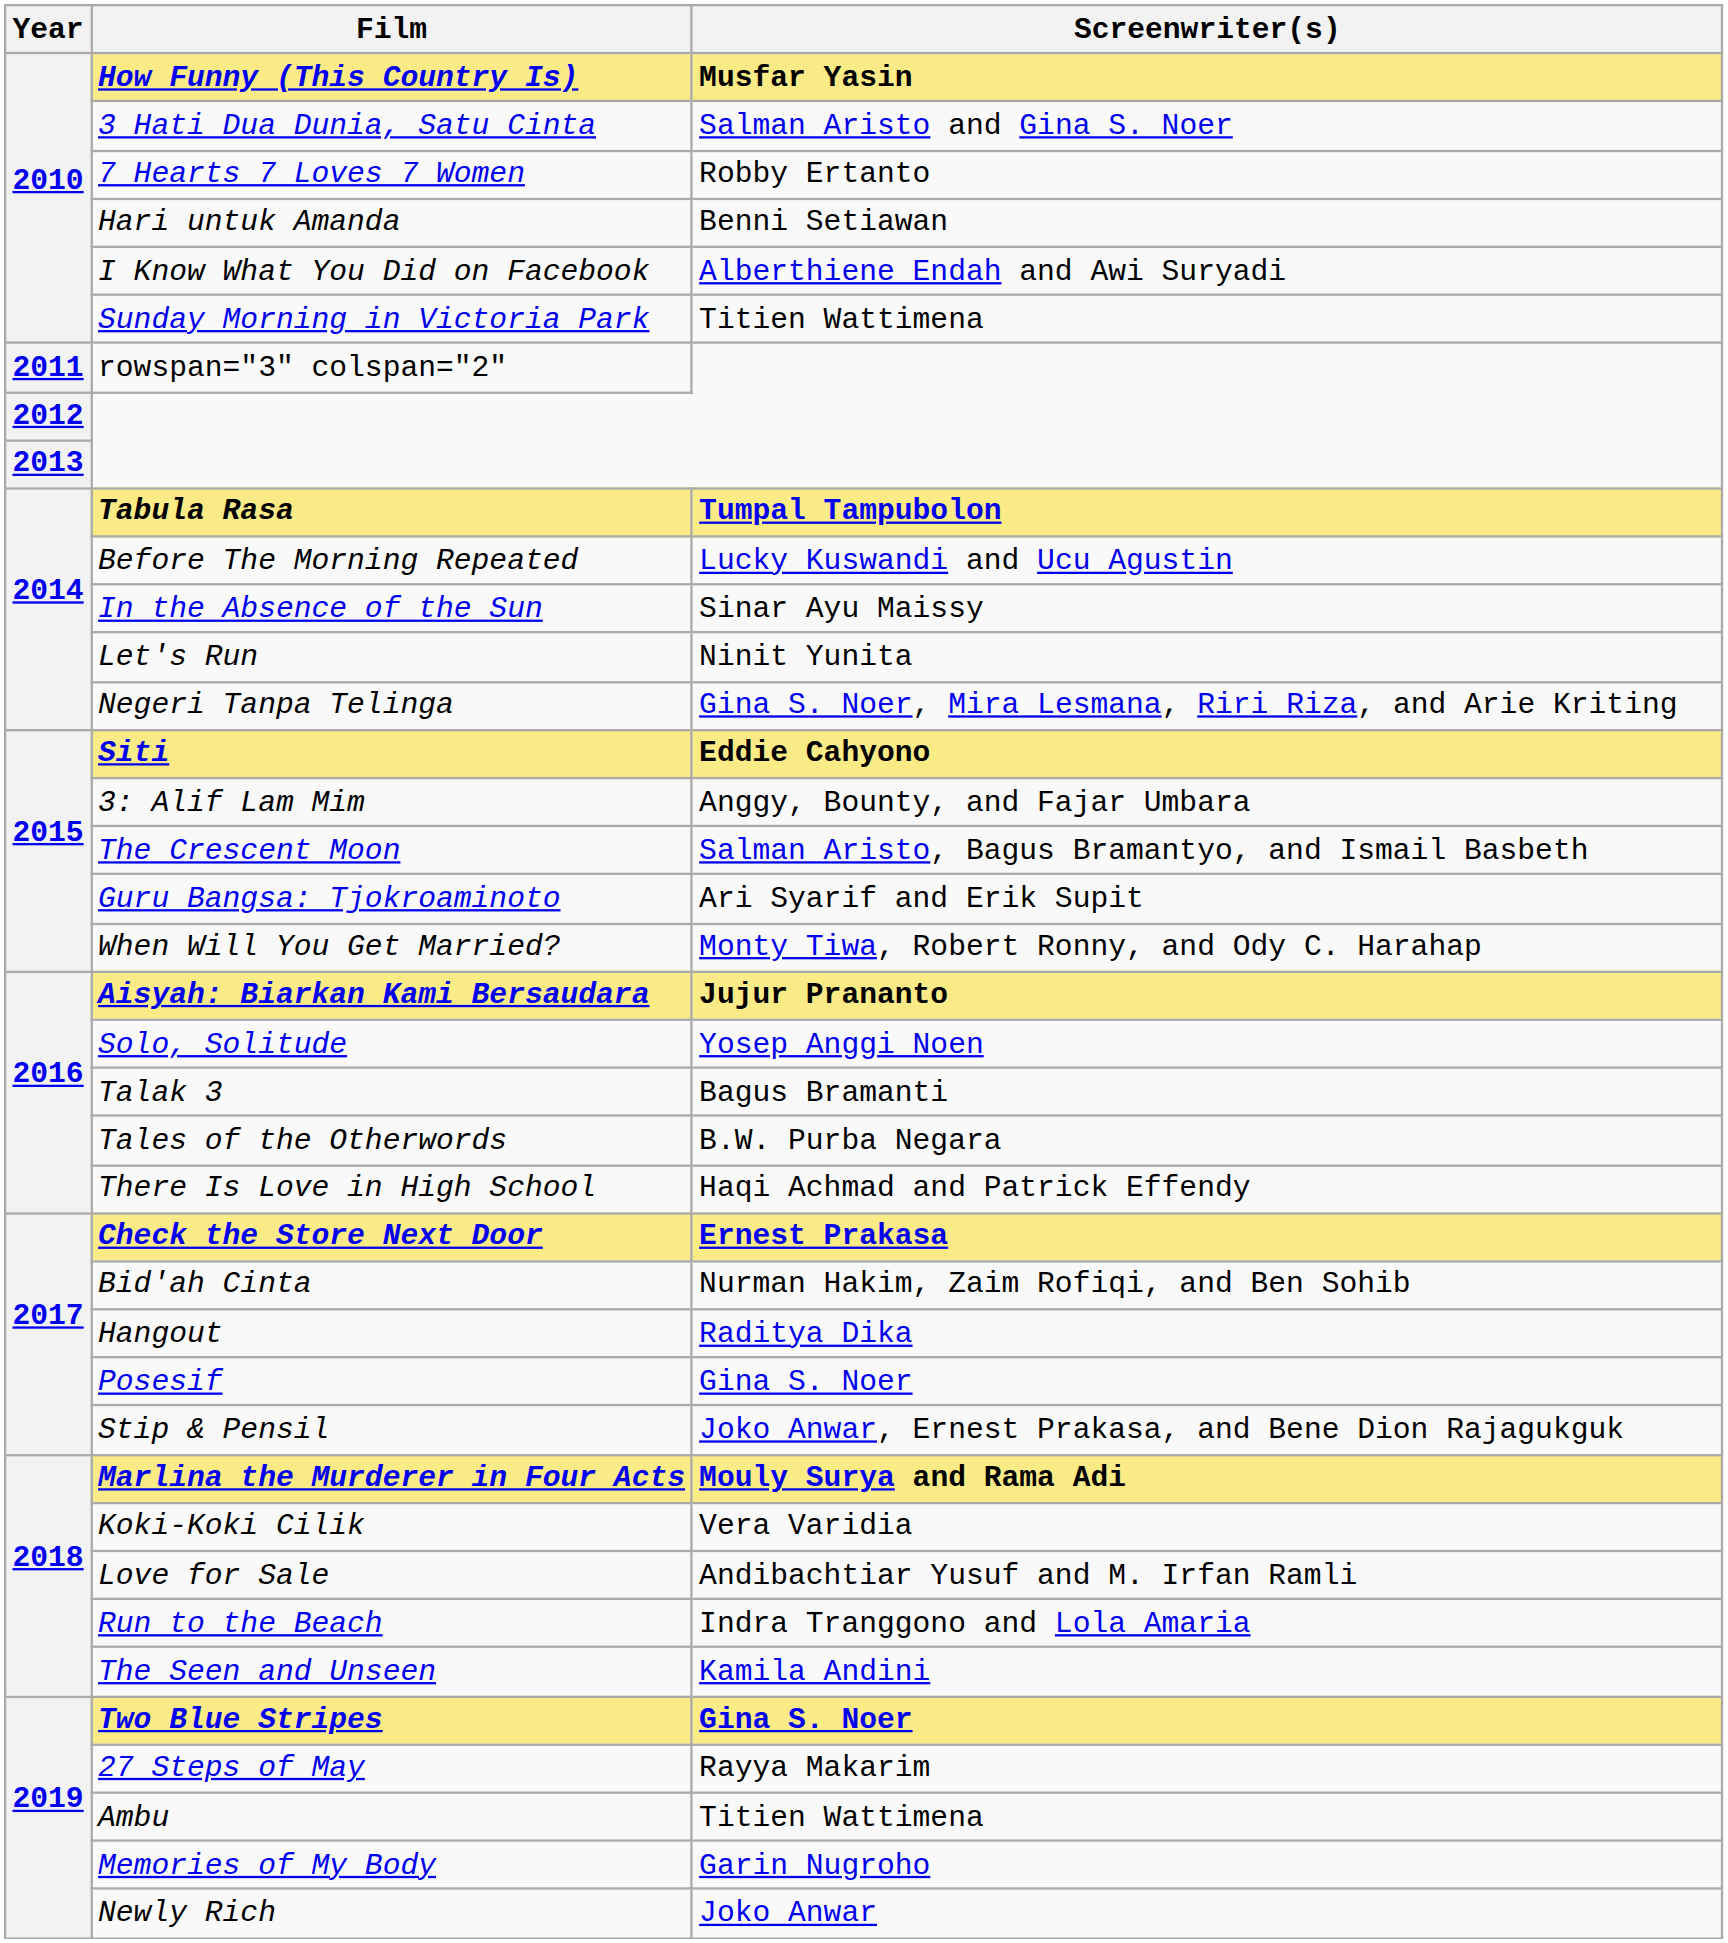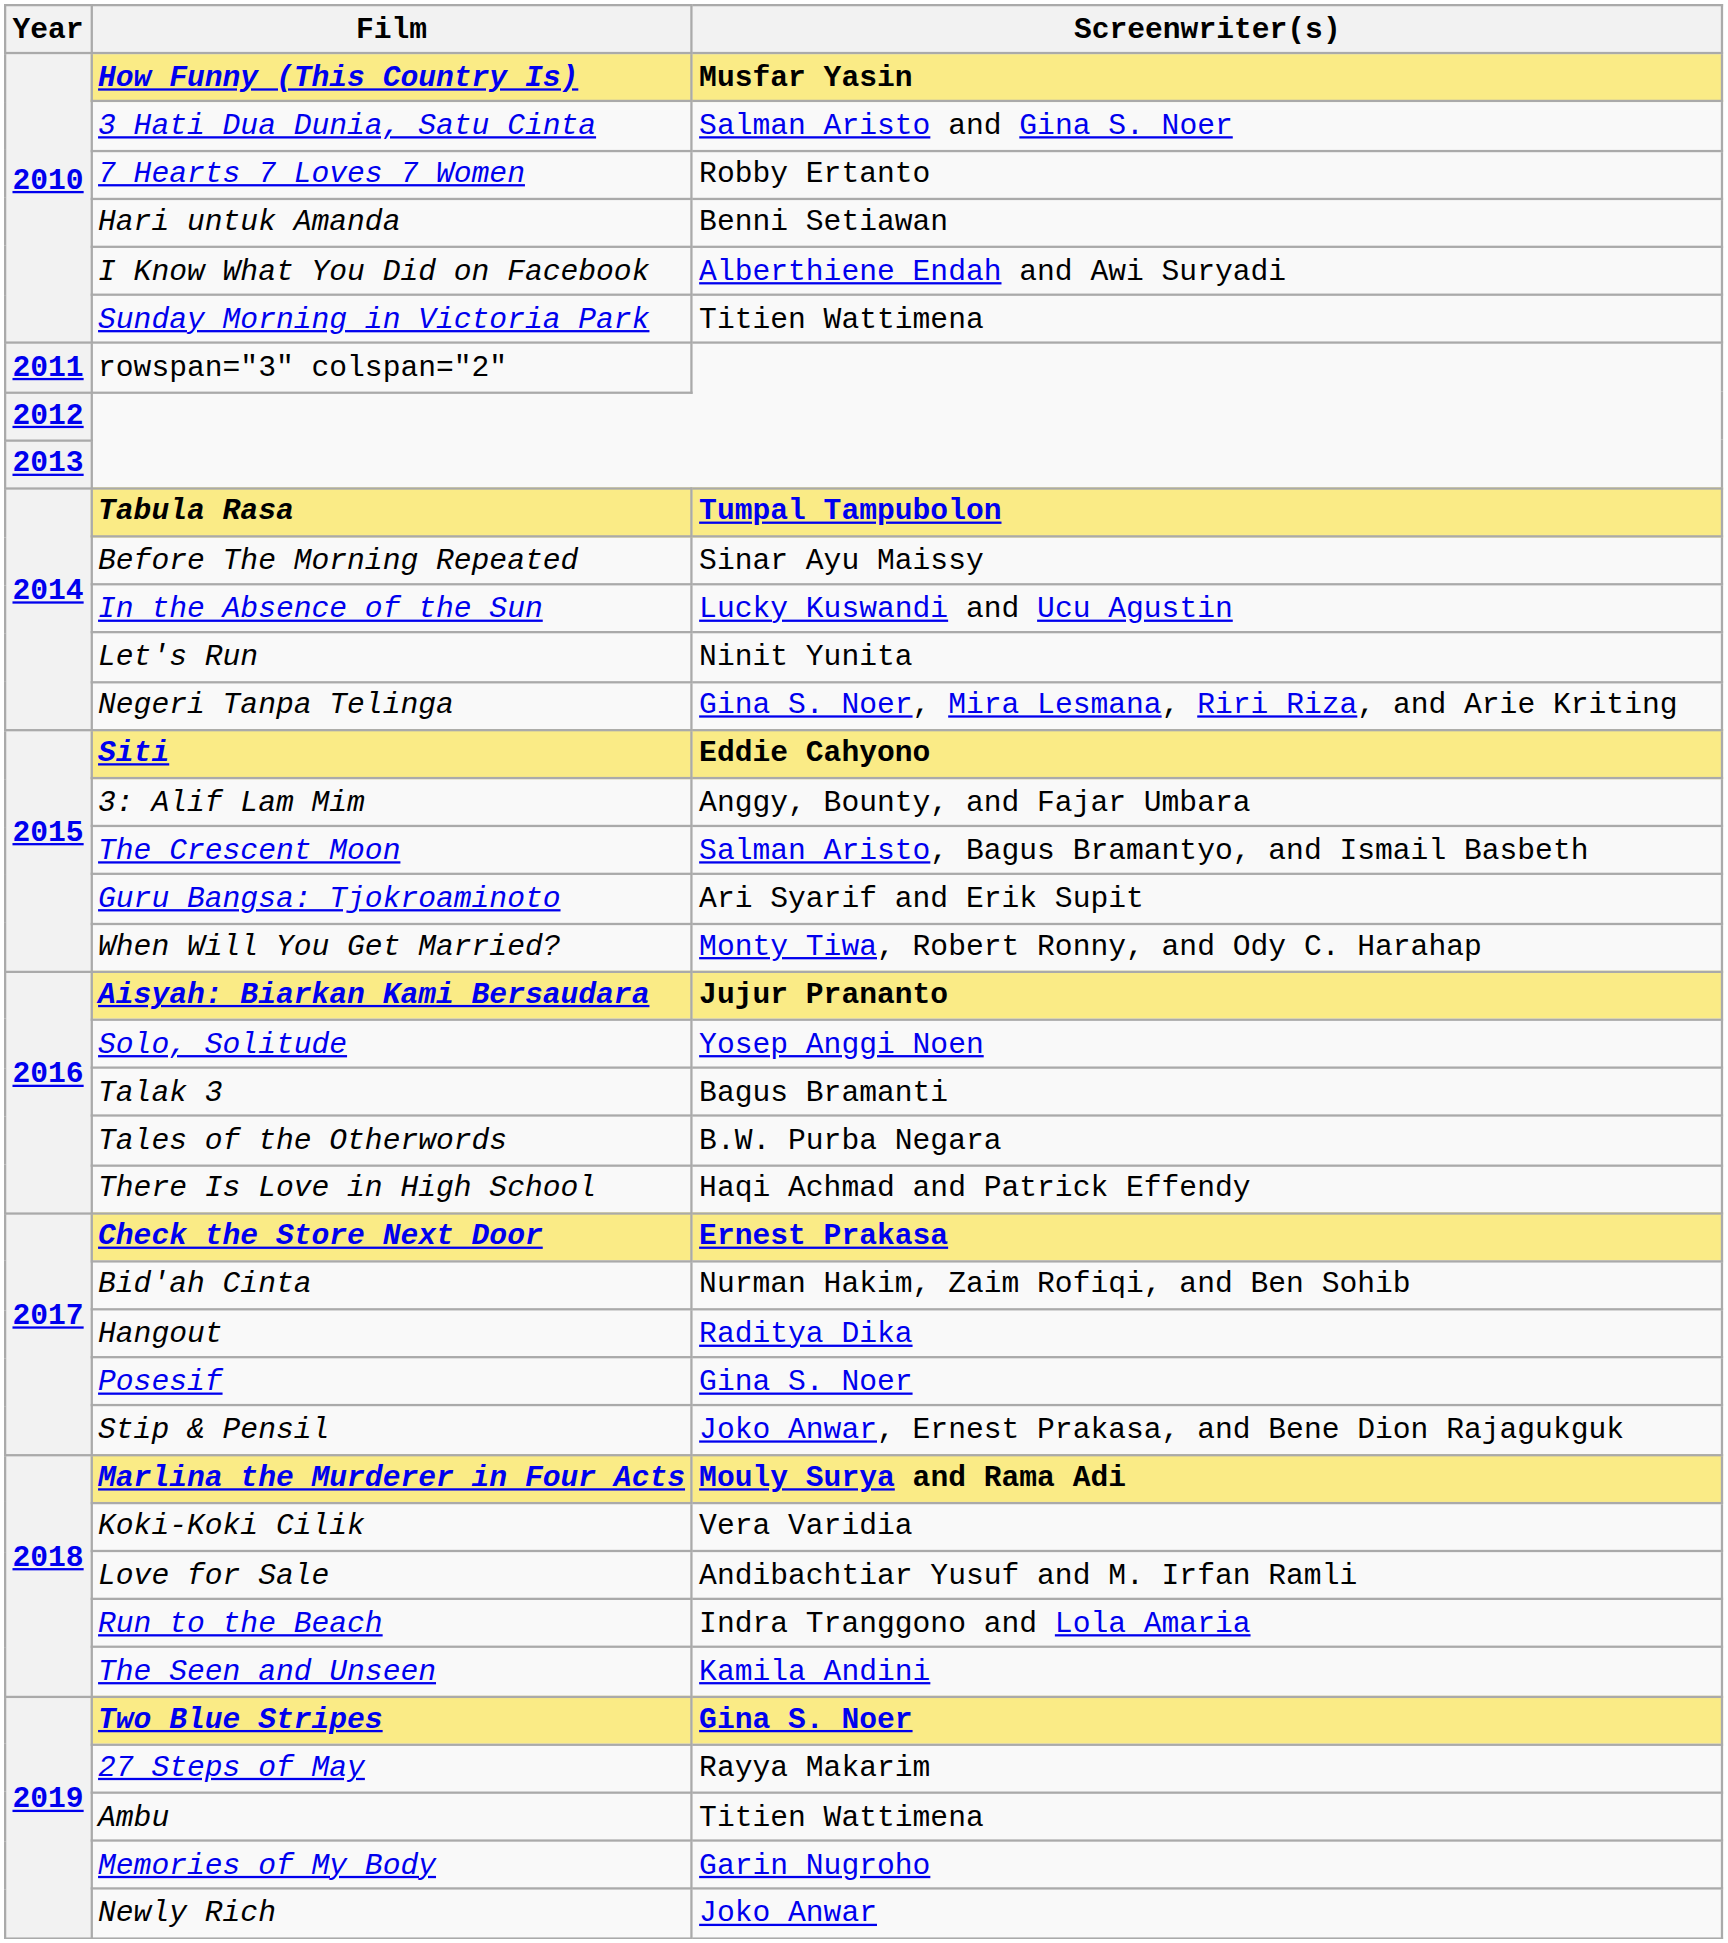Before The Morning Repeated | Screenwriter(s): Lucky Kuswandi and Ucu Agustin -> Sinar Ayu Maissy
In the Absence of the Sun | Screenwriter(s): Sinar Ayu Maissy -> Lucky Kuswandi and Ucu Agustin
